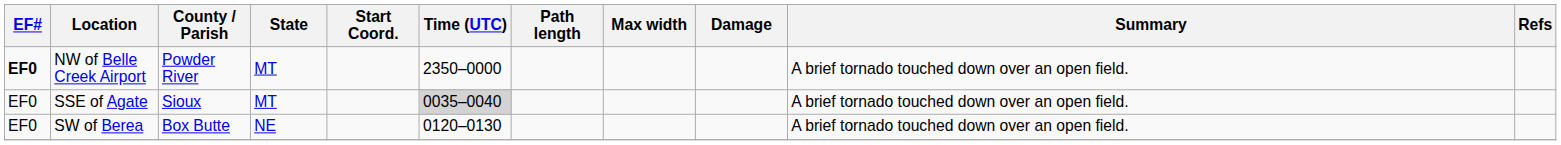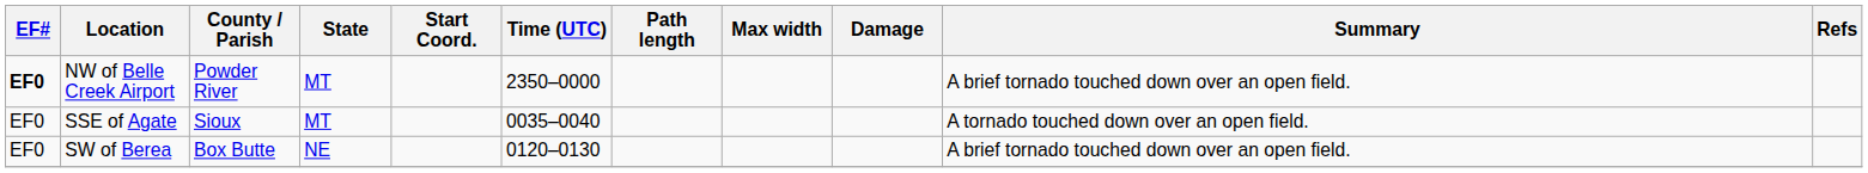SSE of Agate | Time (UTC): lightgrey background -> no background
SSE of Agate | Summary: A brief tornado touched down over an open field. -> A tornado touched down over an open field.
